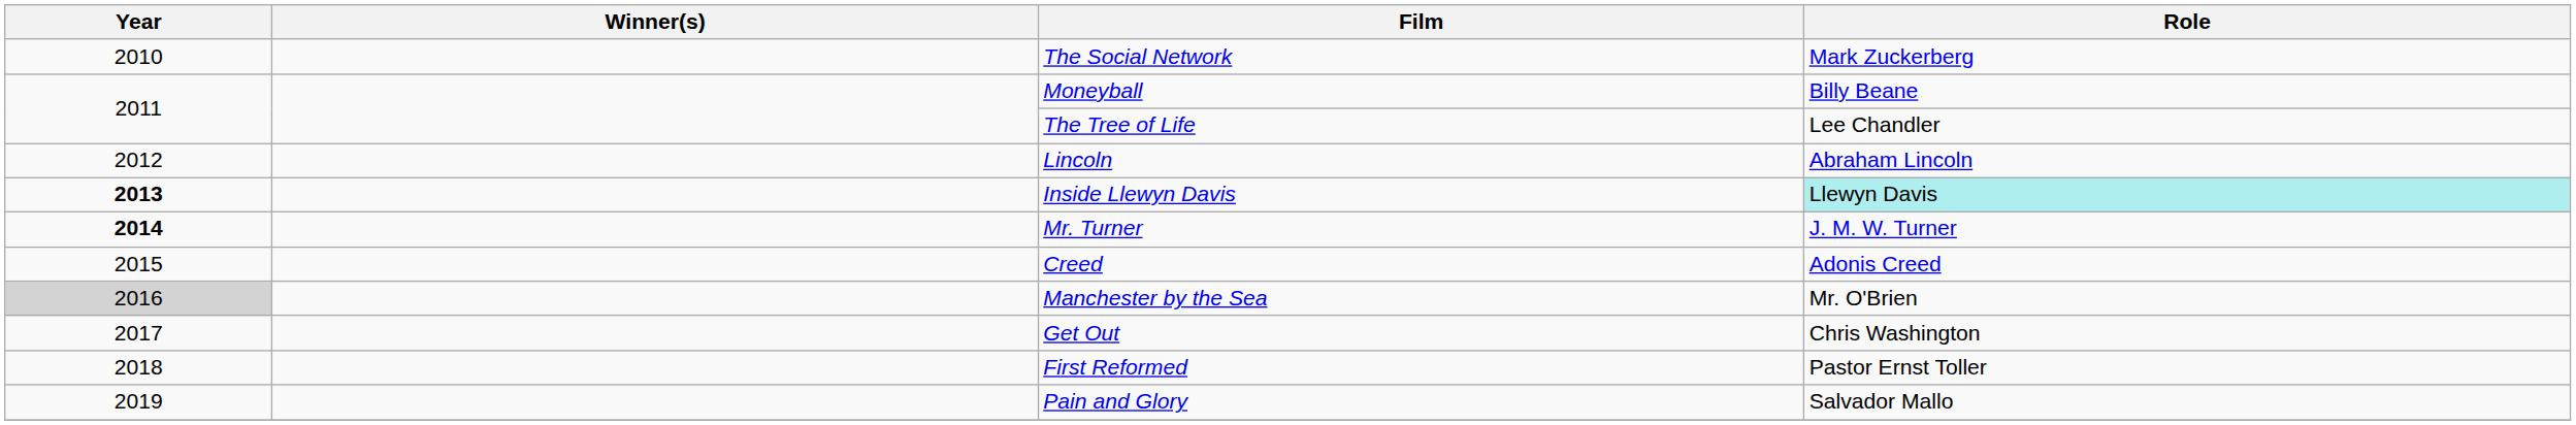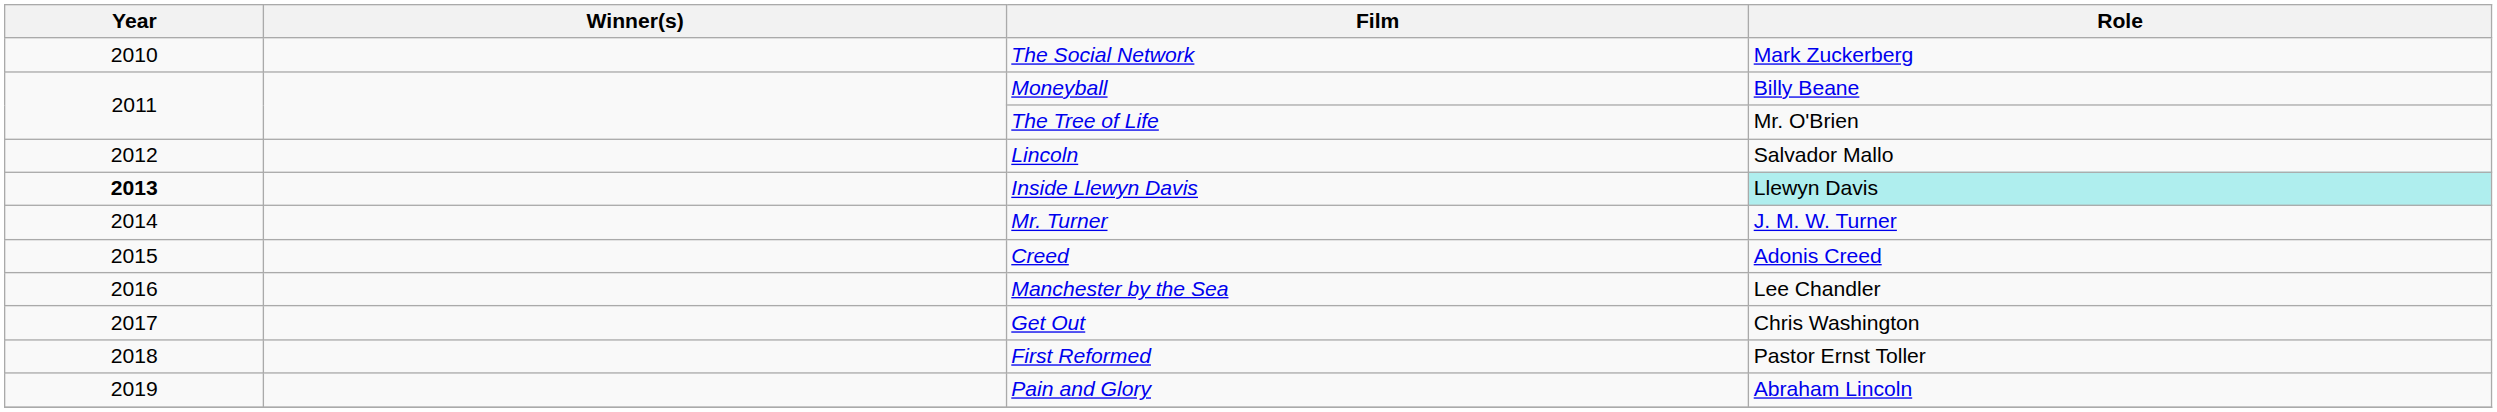The Tree of Life | Role: Lee Chandler -> Mr. O'Brien
Lincoln | Role: Abraham Lincoln -> Salvador Mallo
Mr. Turner | Year: bold -> normal
Manchester by the Sea | Year: lightgrey background -> no background
Manchester by the Sea | Role: Mr. O'Brien -> Lee Chandler
Pain and Glory | Role: Salvador Mallo -> Abraham Lincoln
